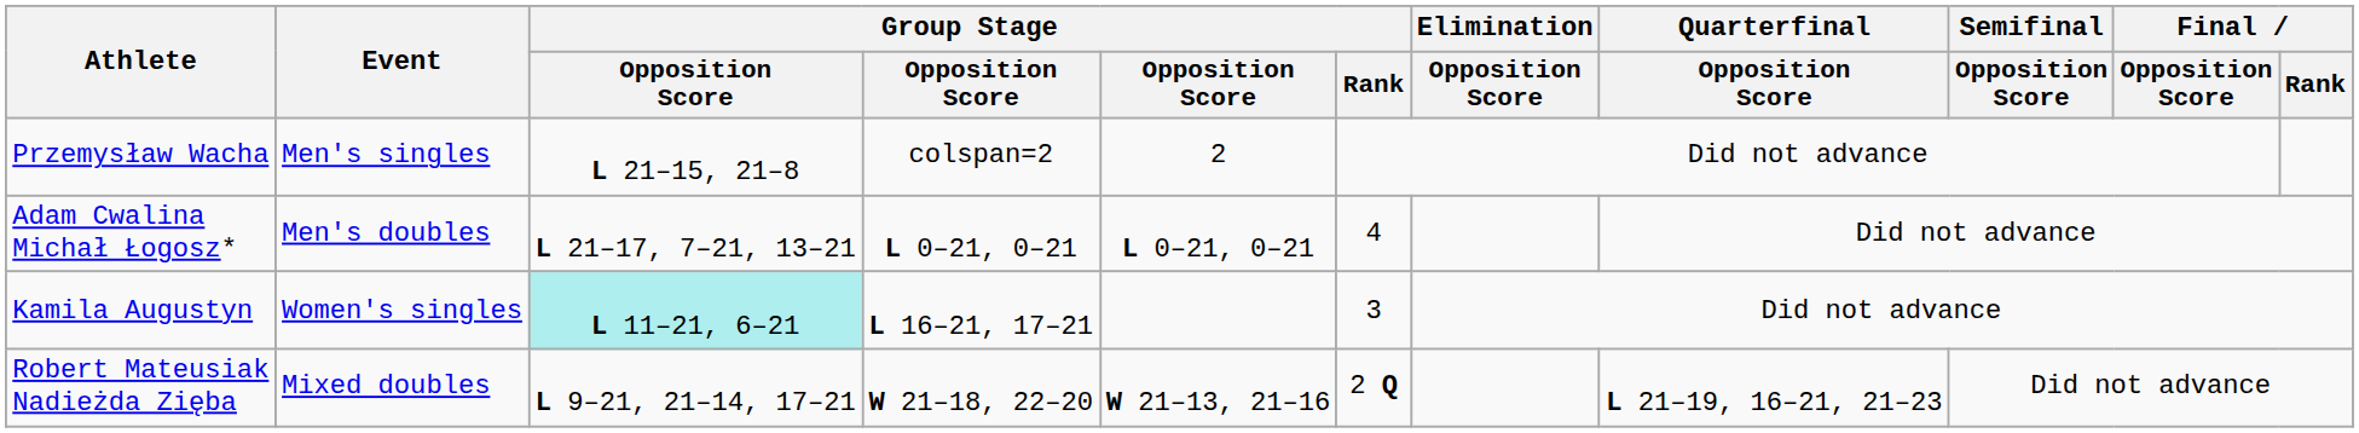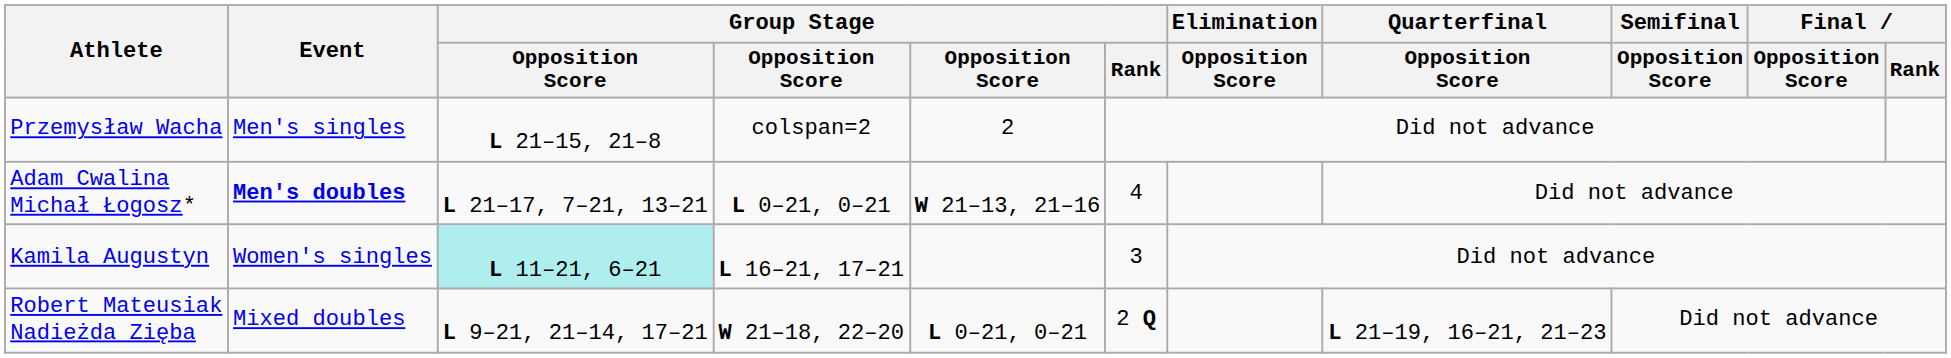Adam Cwalina Michał Łogosz* | Event: normal -> bold
Adam Cwalina Michał Łogosz* | column 5: L 0–21, 0–21 -> W 21–13, 21–16
Robert Mateusiak Nadieżda Zięba | column 5: W 21–13, 21–16 -> L 0–21, 0–21
